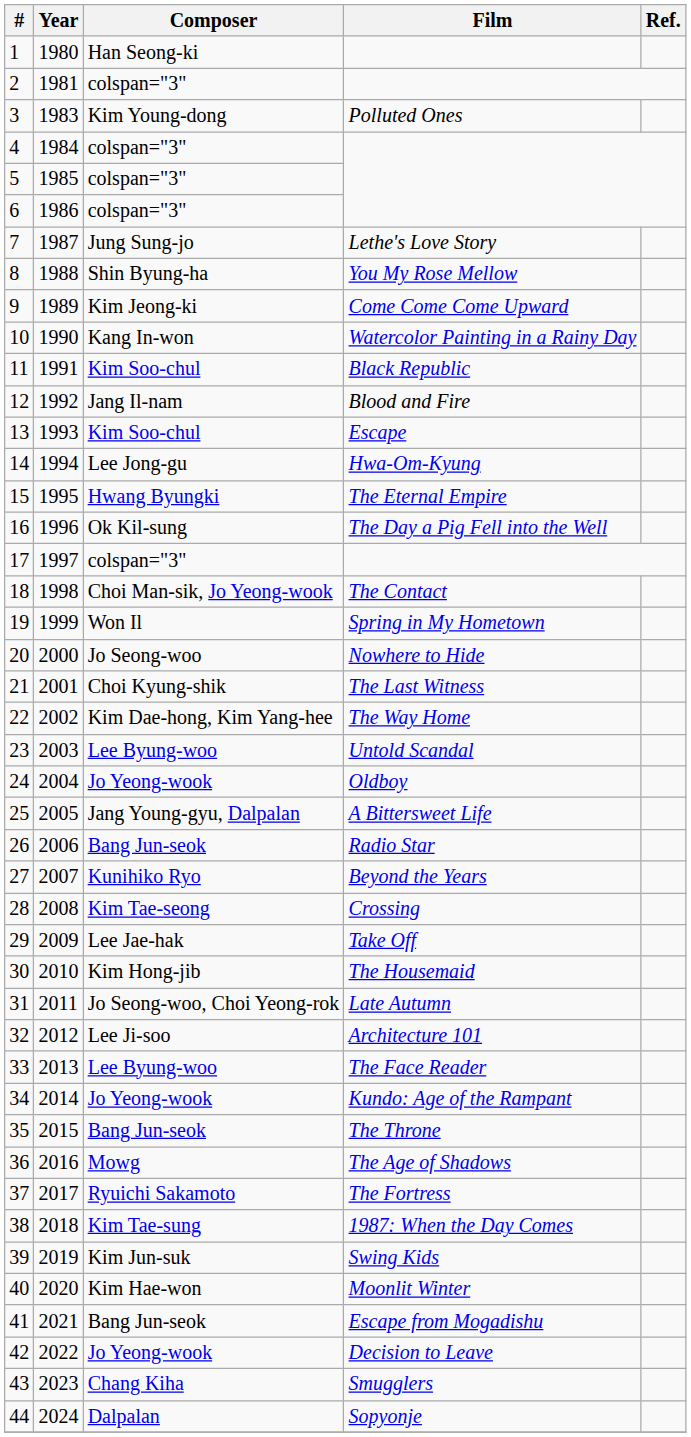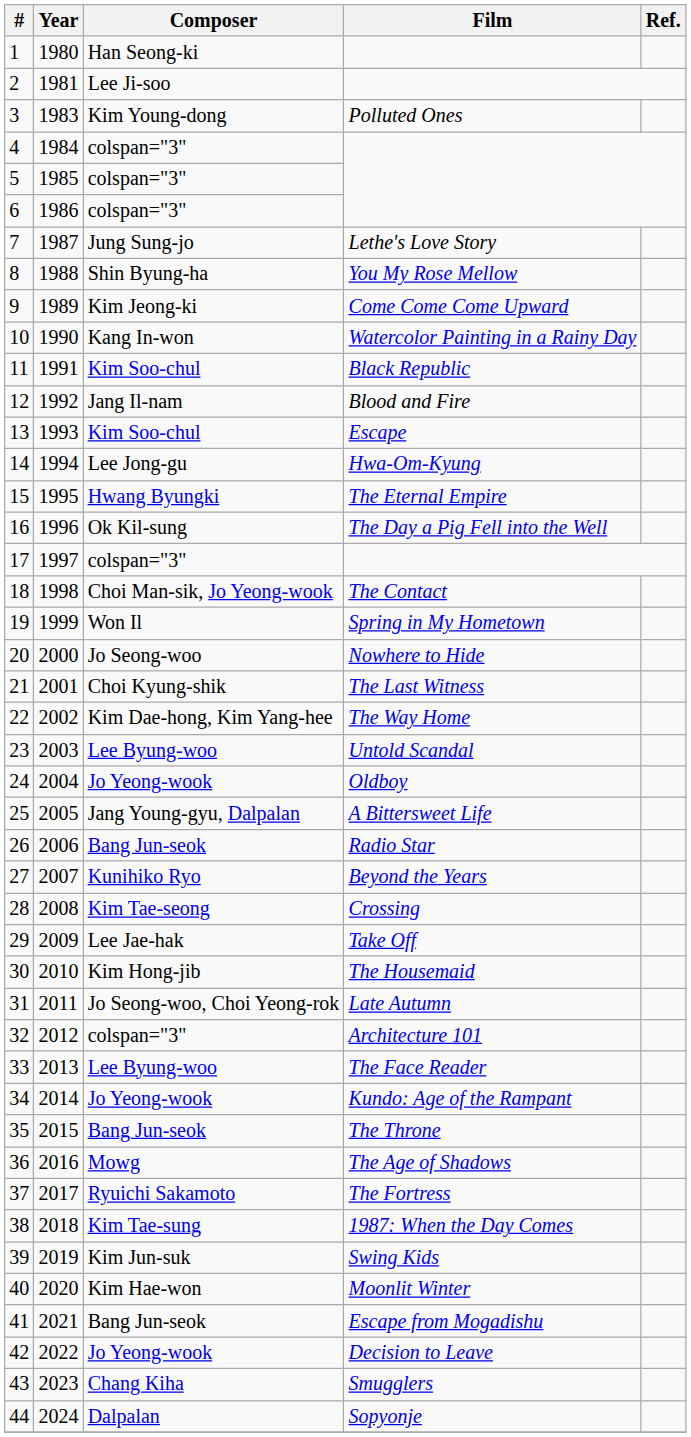2 | Composer: colspan="3" -> Lee Ji-soo
32 | Composer: Lee Ji-soo -> colspan="3"
